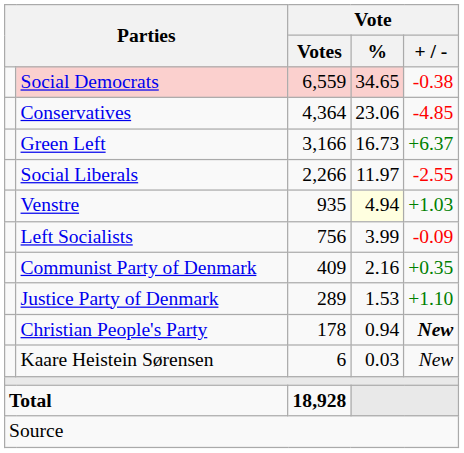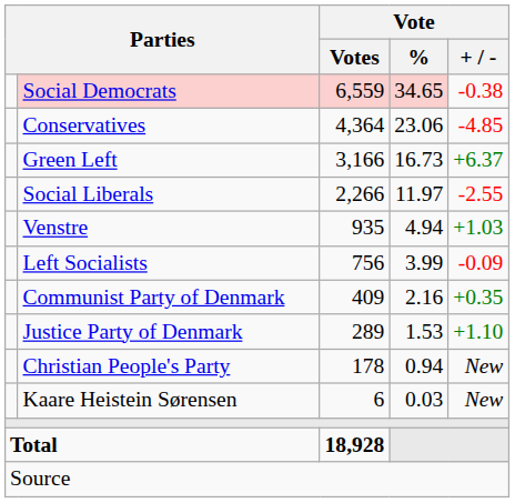Venstre | Vote / %: lightyellow background -> no background
Christian People's Party | Vote / + / -: bold -> normal
